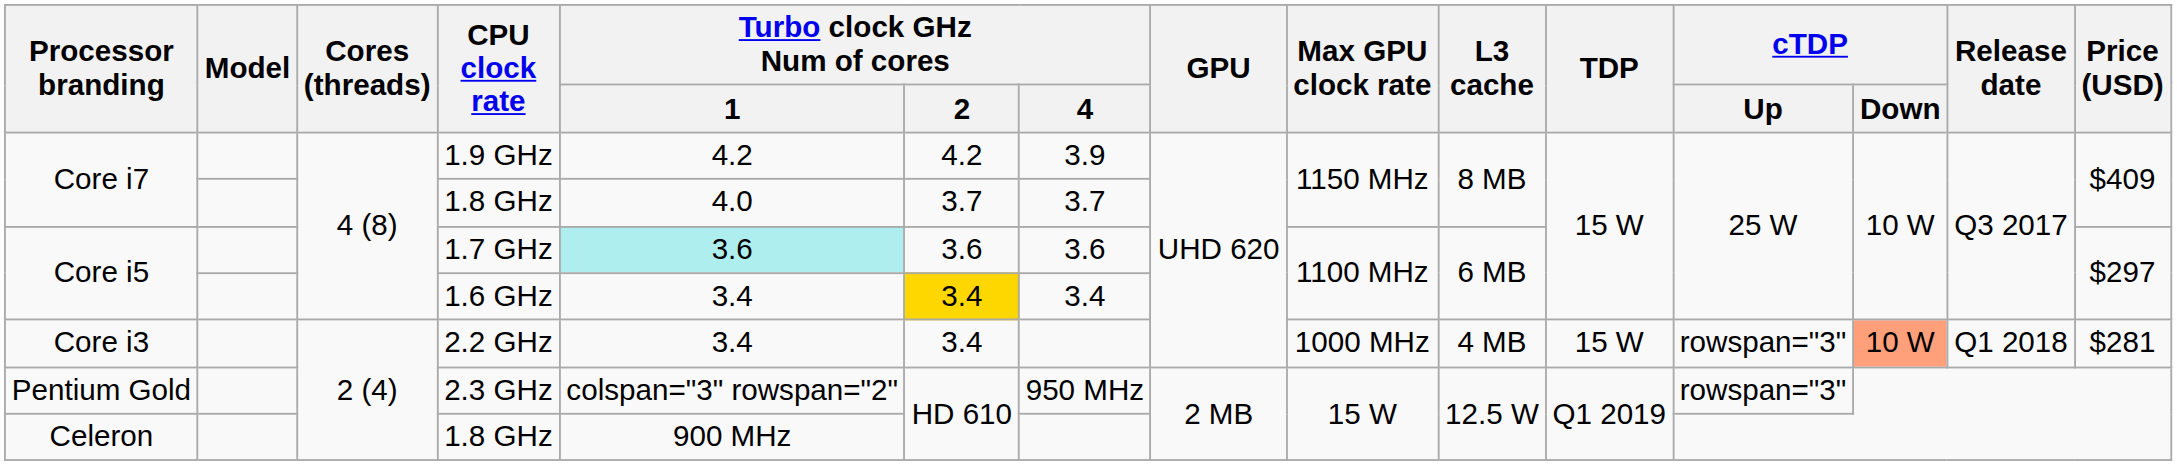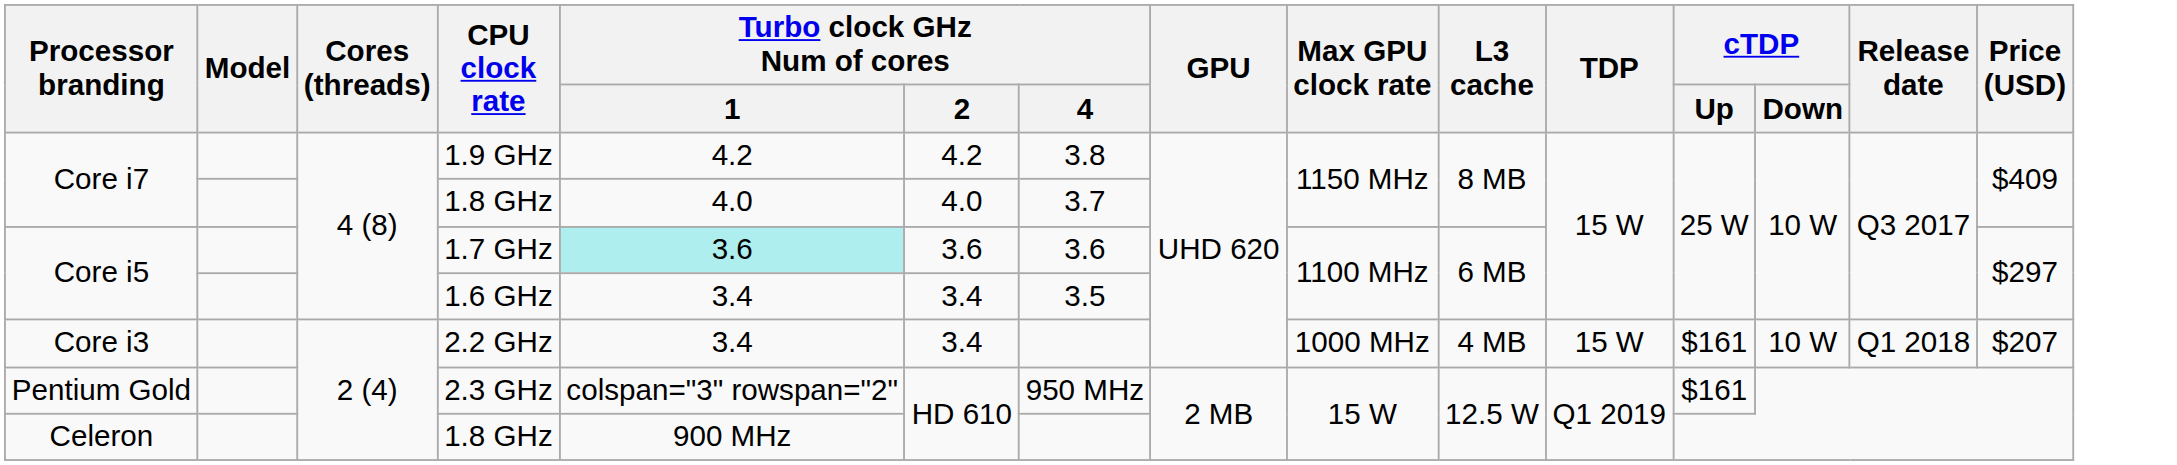1.9 GHz | Turbo clock GHz Num of cores / 4: 3.9 -> 3.8
Core i7 / 1.8 GHz | Turbo clock GHz Num of cores / 2: 3.7 -> 4.0
1.6 GHz | Turbo clock GHz Num of cores / 2: gold background -> no background
1.6 GHz | Turbo clock GHz Num of cores / 4: 3.4 -> 3.5
2.2 GHz | cTDP / Up: rowspan="3" -> $161
2.2 GHz | cTDP / Down: lightsalmon background -> no background
2.2 GHz | Price (USD): $281 -> $207
2.3 GHz | cTDP / Up: rowspan="3" -> $161
